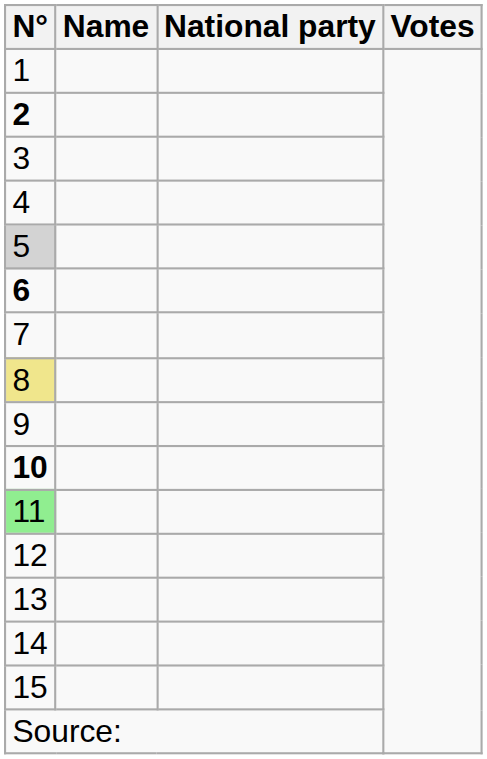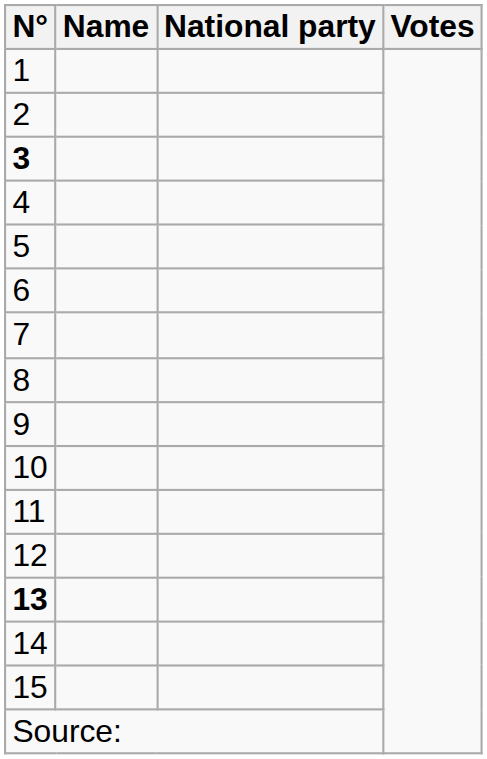2 | N°: bold -> normal
3 | N°: normal -> bold
5 | N°: lightgrey background -> no background
6 | N°: bold -> normal
8 | N°: khaki background -> no background
10 | N°: bold -> normal
11 | N°: lightgreen background -> no background
13 | N°: normal -> bold
